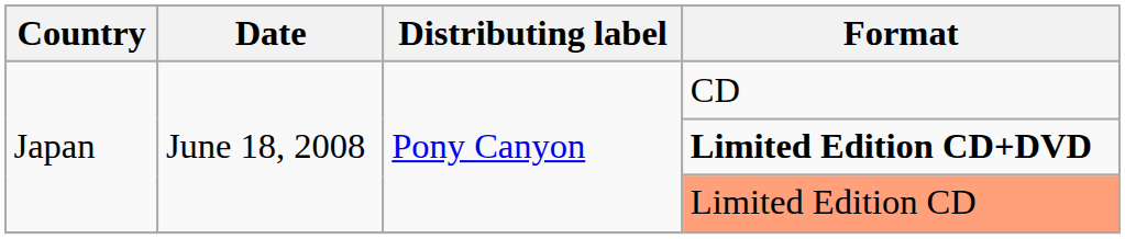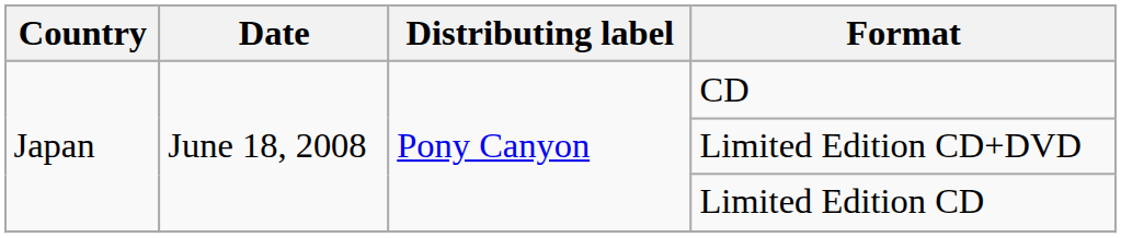Limited Edition CD+DVD | Format: bold -> normal
Limited Edition CD | Format: lightsalmon background -> no background
